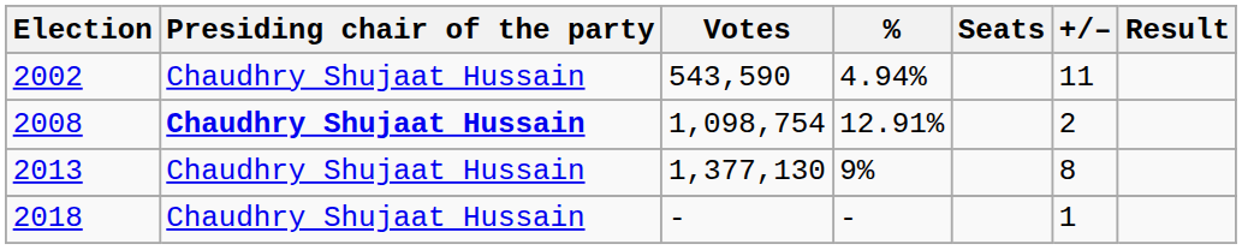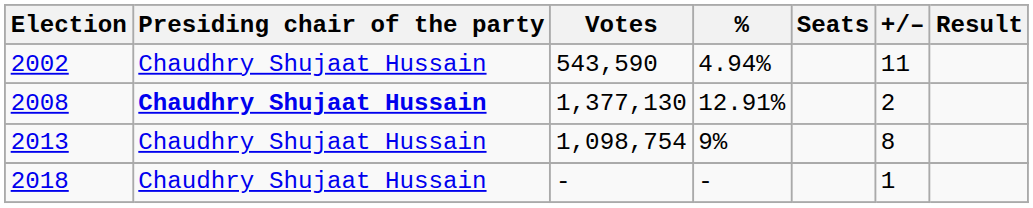2008 | Votes: 1,098,754 -> 1,377,130
2013 | Votes: 1,377,130 -> 1,098,754
